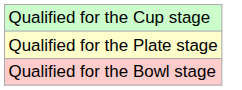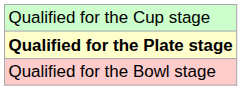row 2 | column 1: normal -> bold
